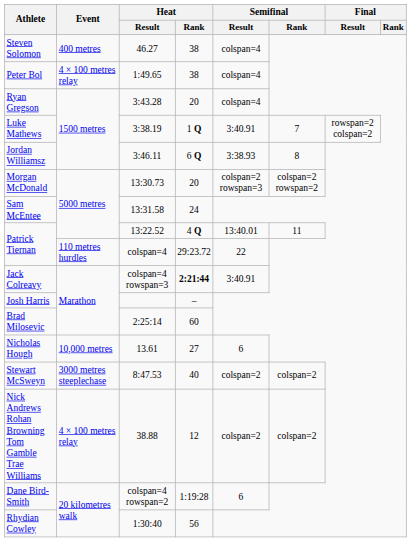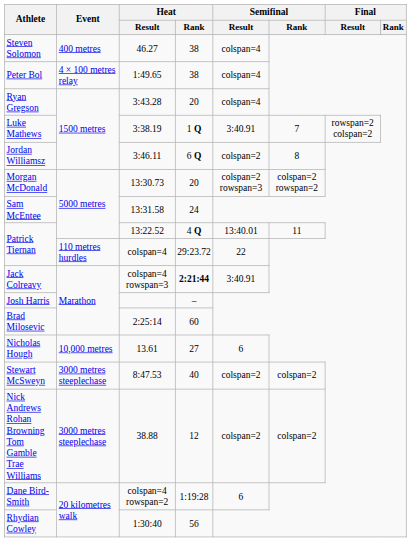Jordan Williamsz | Semifinal / Result: 3:38.93 -> colspan=2
Nick Andrews Rohan Browning Tom Gamble Trae Williams | Event: 4 × 100 metres relay -> 3000 metres steeplechase
